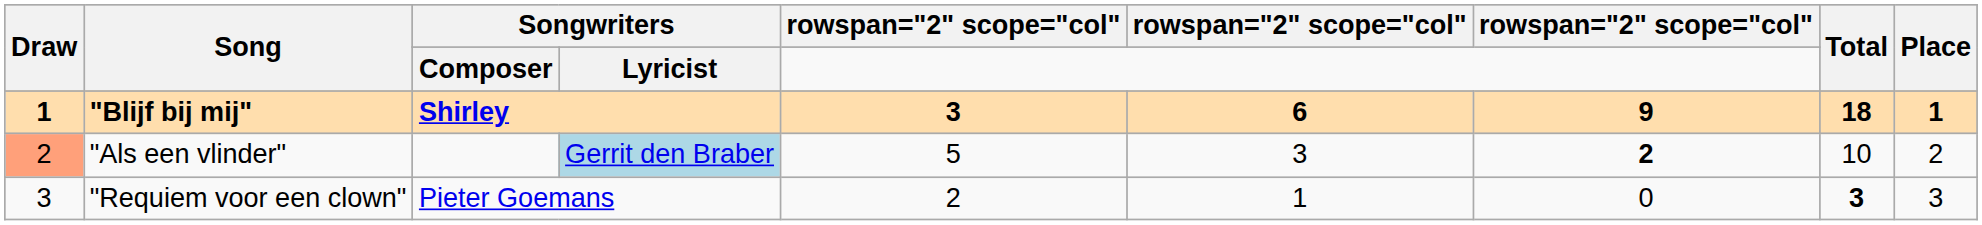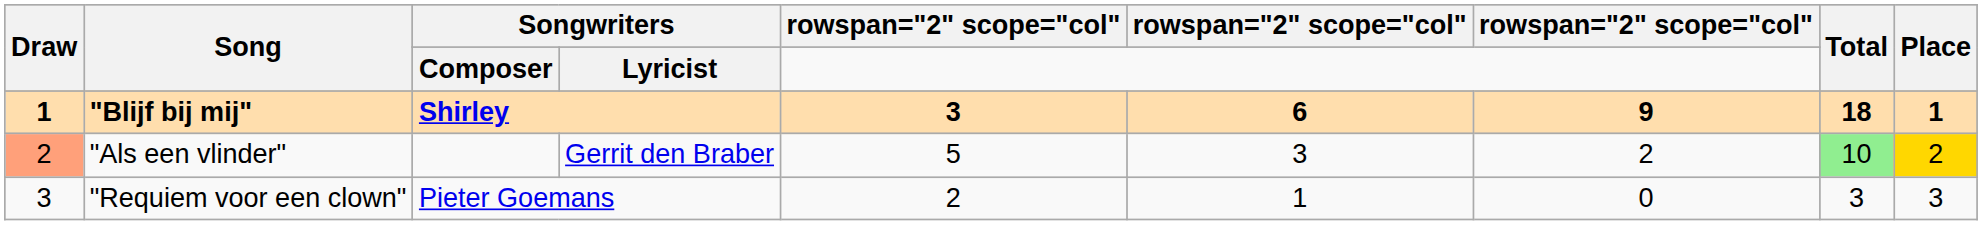"Als een vlinder" | Songwriters / Lyricist: lightblue background -> no background
"Als een vlinder" | column 7: bold -> normal
"Als een vlinder" | Total: no background -> lightgreen background
"Als een vlinder" | Place: no background -> gold background
"Requiem voor een clown" | Total: bold -> normal
